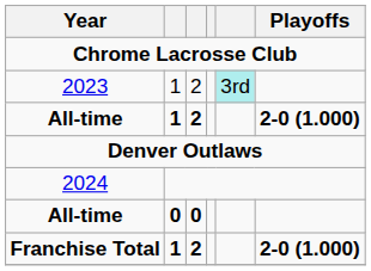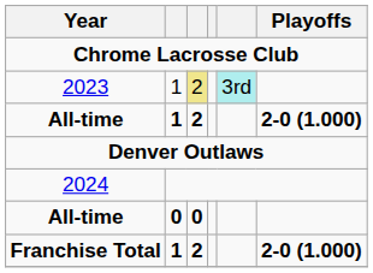2023 | column 3: no background -> khaki background
